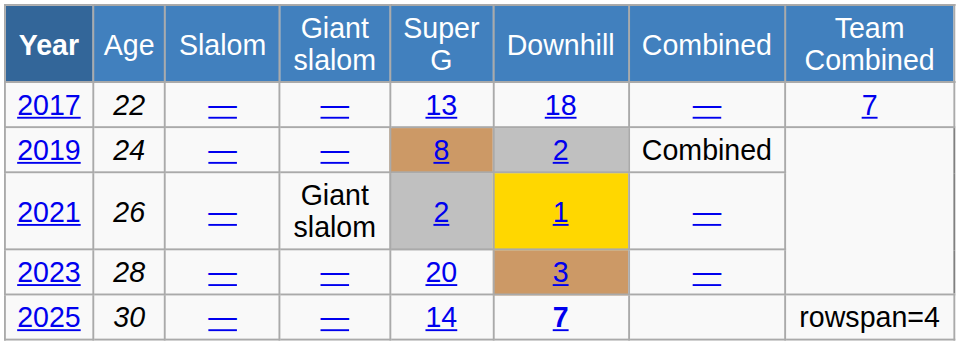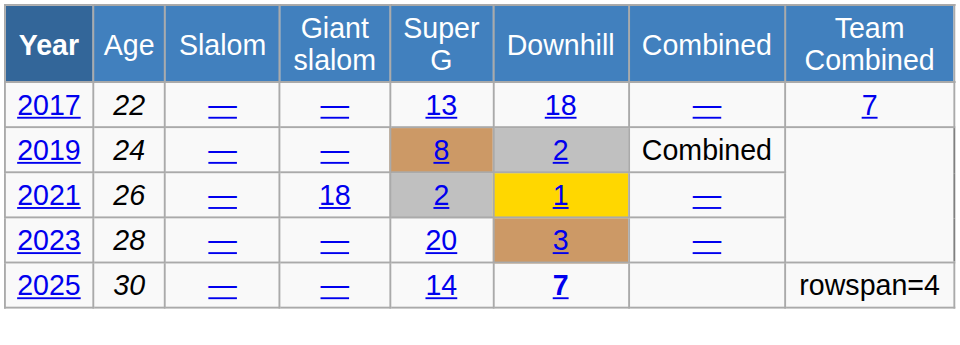2021 | column 4: Giant slalom -> 18
